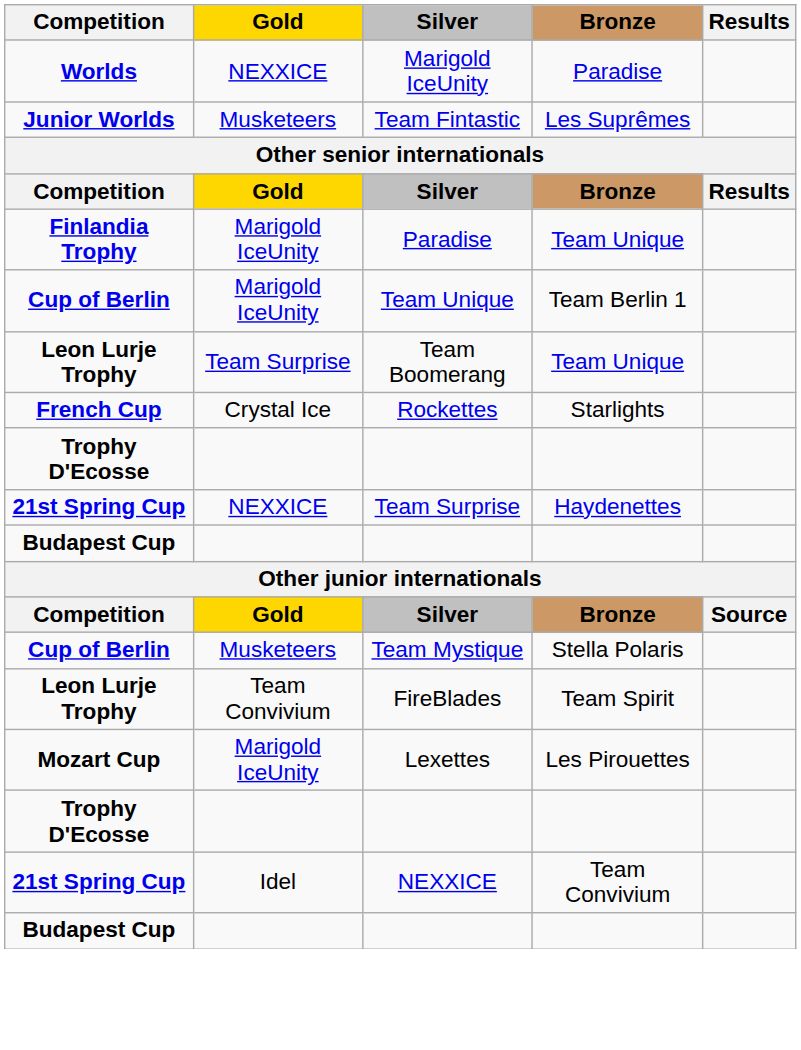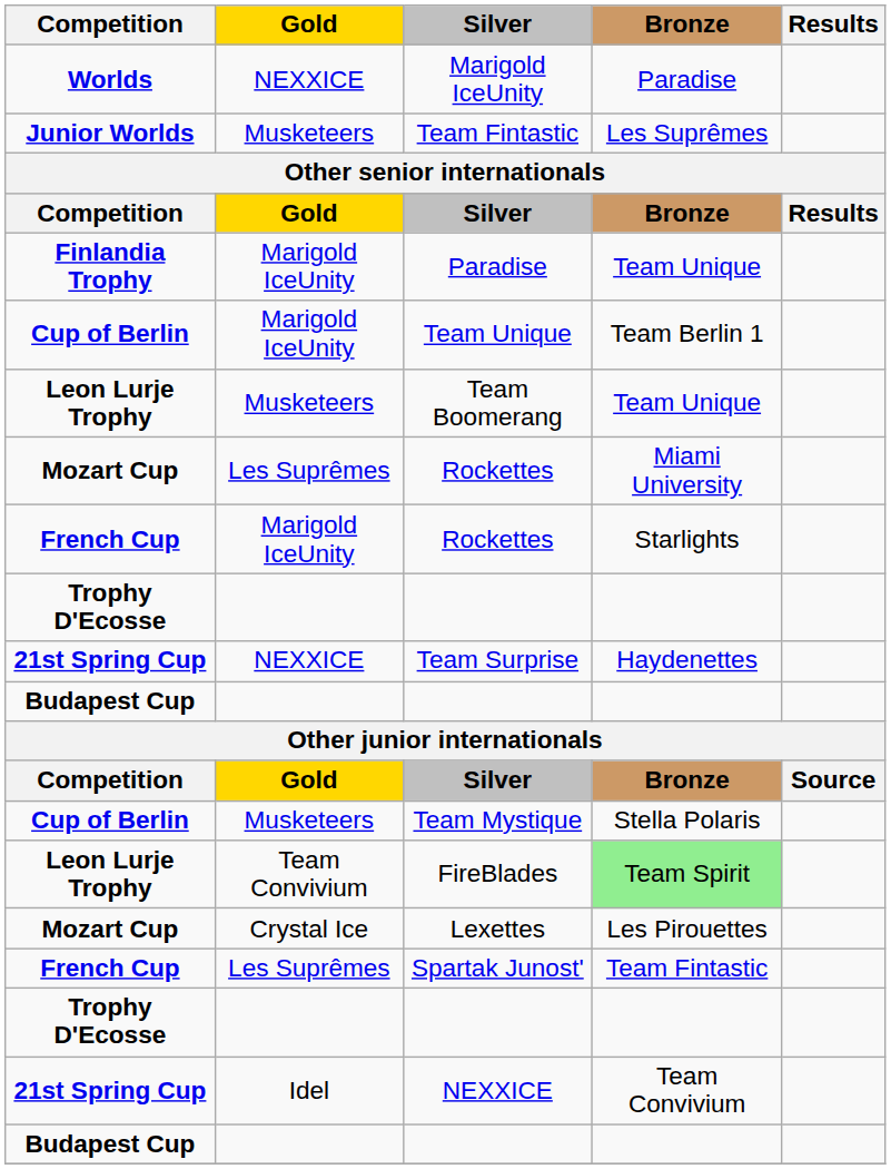Team Boomerang | Gold: Team Surprise -> Musketeers
+ row: Mozart Cup | Les Suprêmes | Rockettes | Miami University
French Cup / Rockettes | Gold: Crystal Ice -> Marigold IceUnity
FireBlades | Bronze: no background -> lightgreen background
Lexettes | Gold: Marigold IceUnity -> Crystal Ice
+ row: French Cup | Les Suprêmes | Spartak Junost' | Team Fintastic
